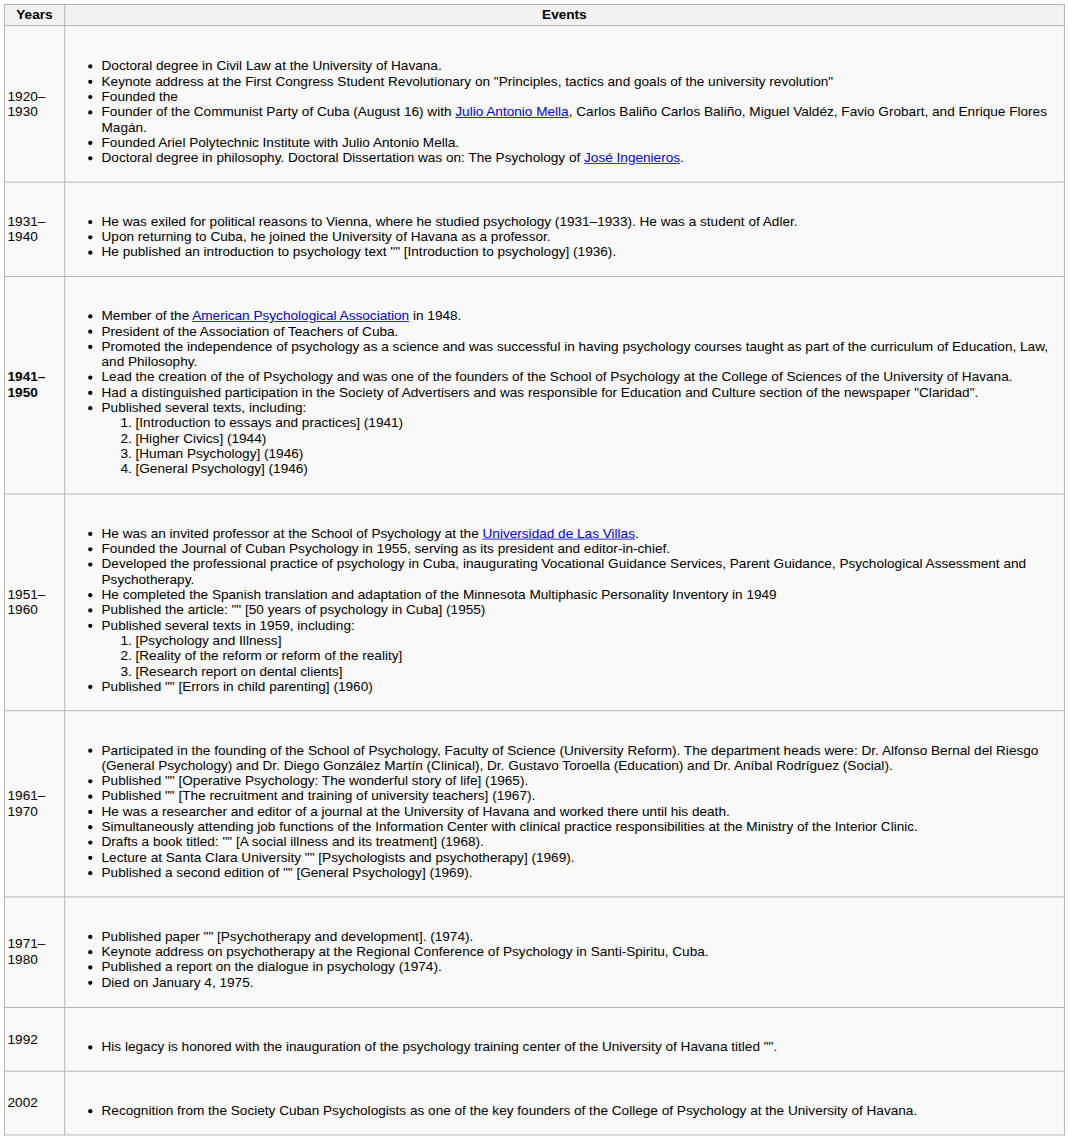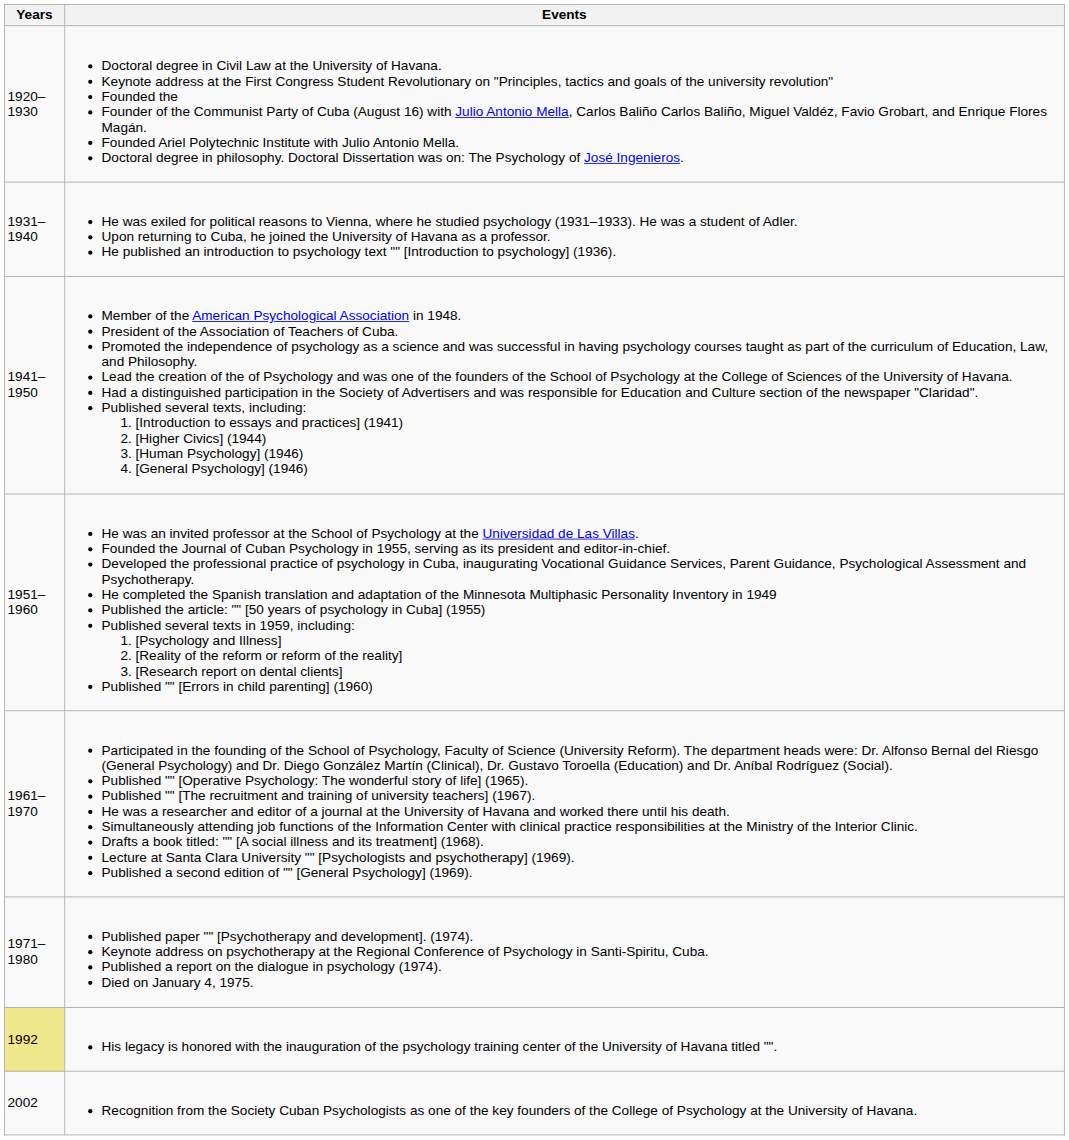row 4 | Years: bold -> normal
row 8 | Years: no background -> khaki background
